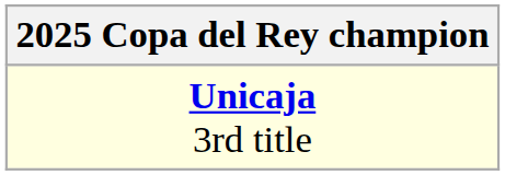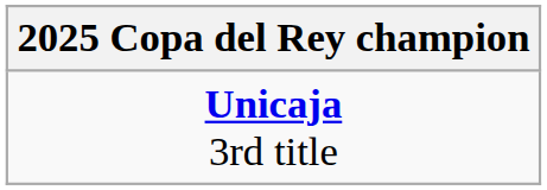row 2 | column 1: lightyellow background -> no background
